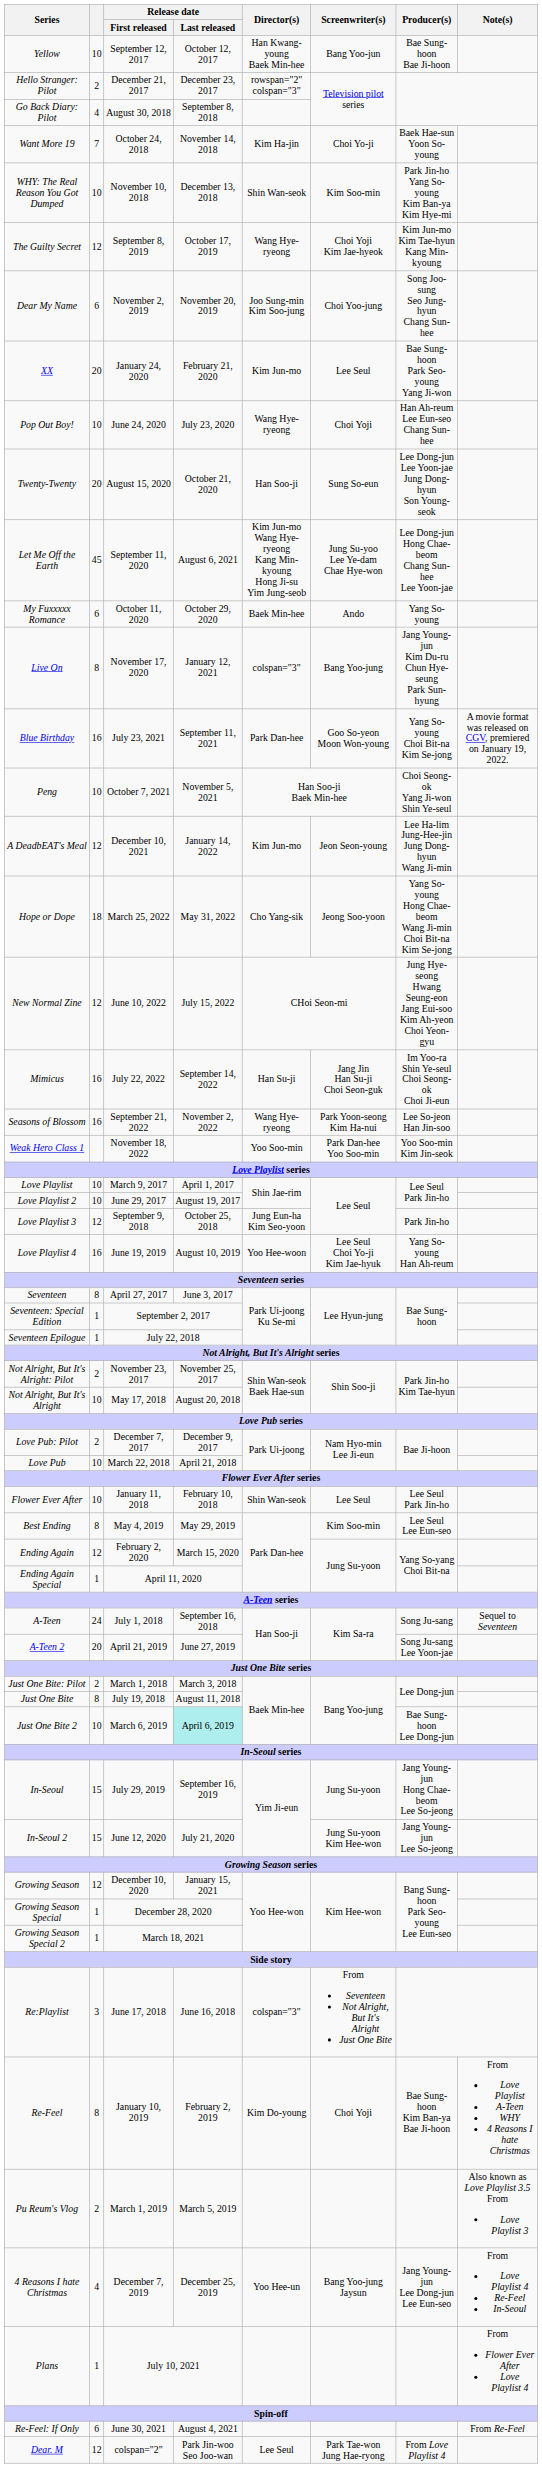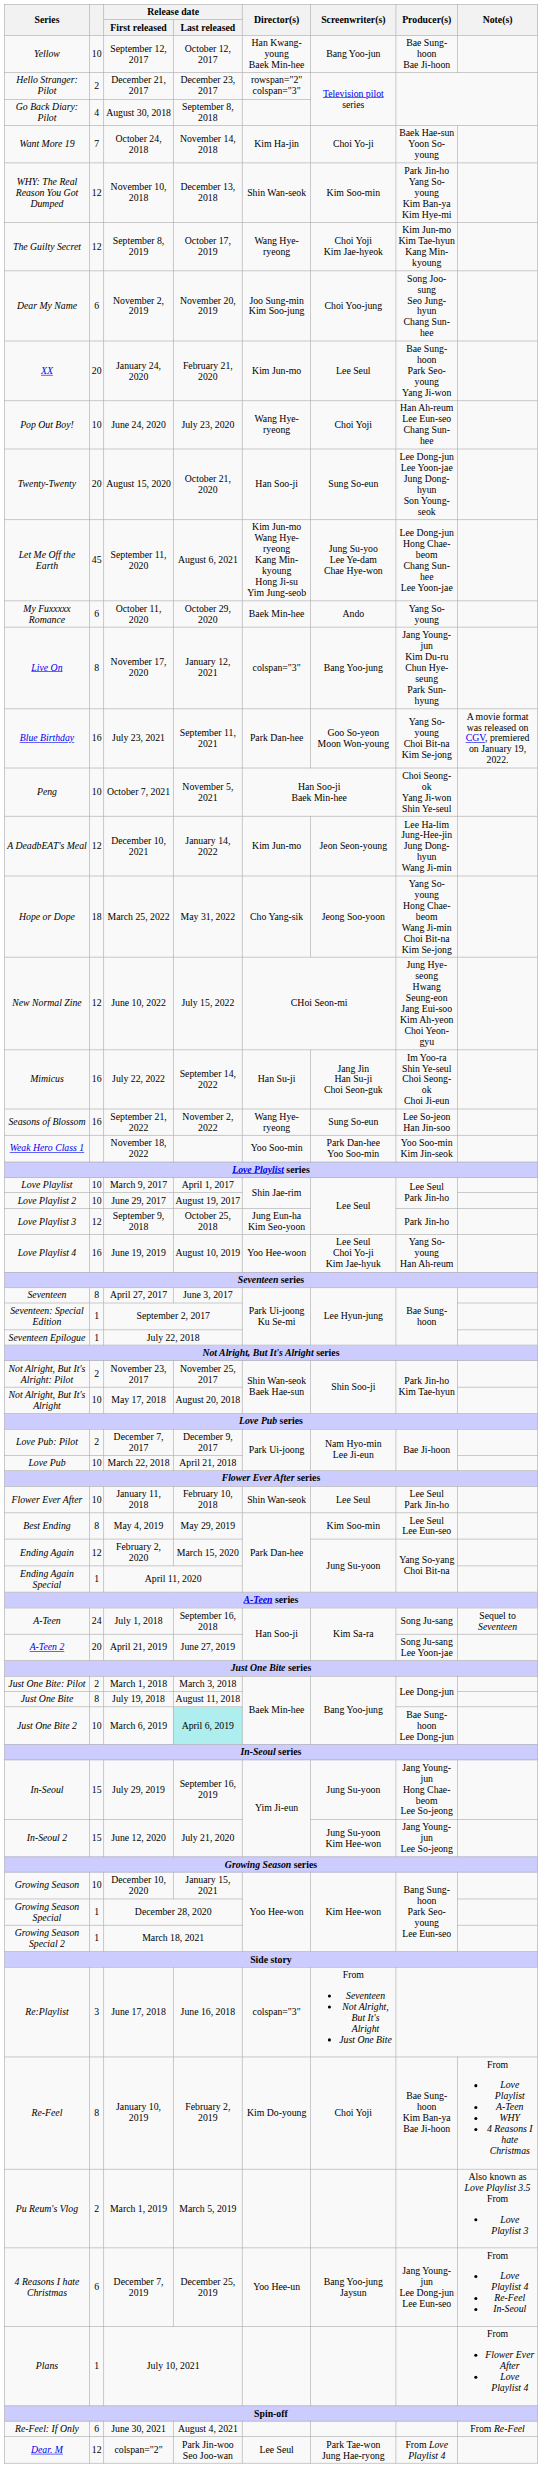WHY: The Real Reason You Got Dumped | column 2: 10 -> 12
Seasons of Blossom | Screenwriter(s): Park Yoon-seong Kim Ha-nui -> Sung So-eun
Growing Season | column 2: 12 -> 10
4 Reasons I hate Christmas | column 2: 4 -> 6
